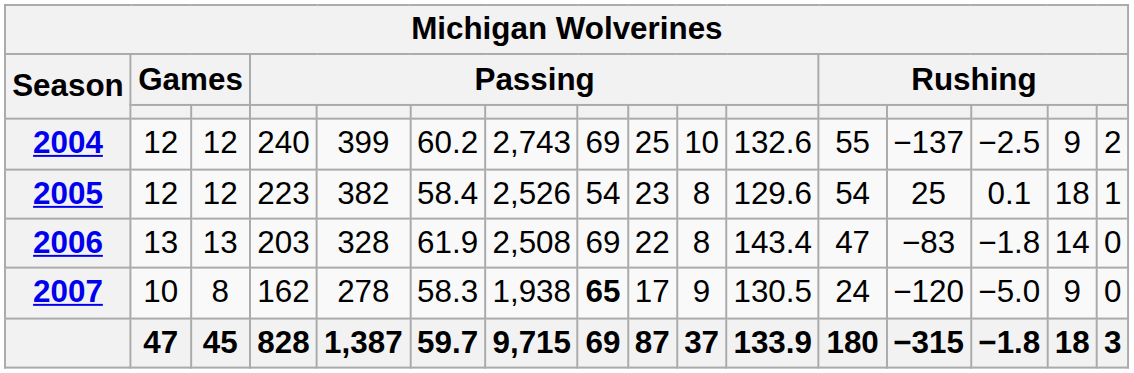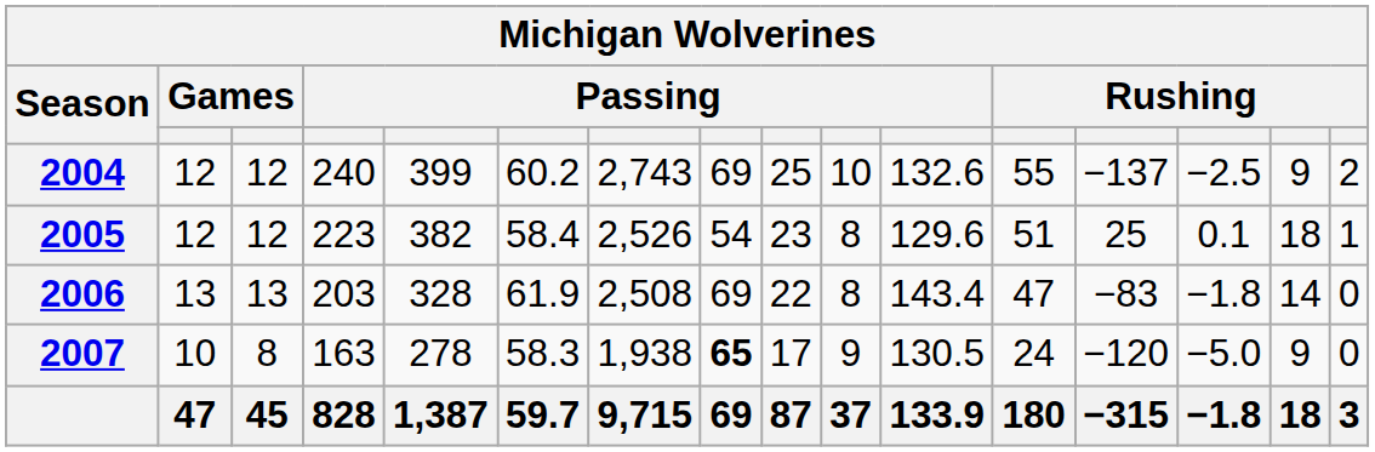2005 | column 12: 54 -> 51
2007 | column 4: 162 -> 163
